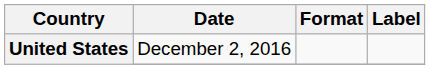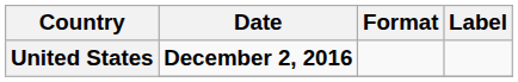United States / December 2, 2016 | Date: normal -> bold
